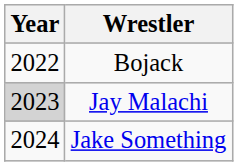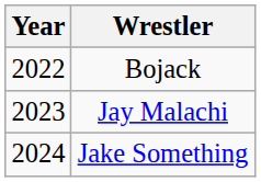Jay Malachi | Year: lightgrey background -> no background
